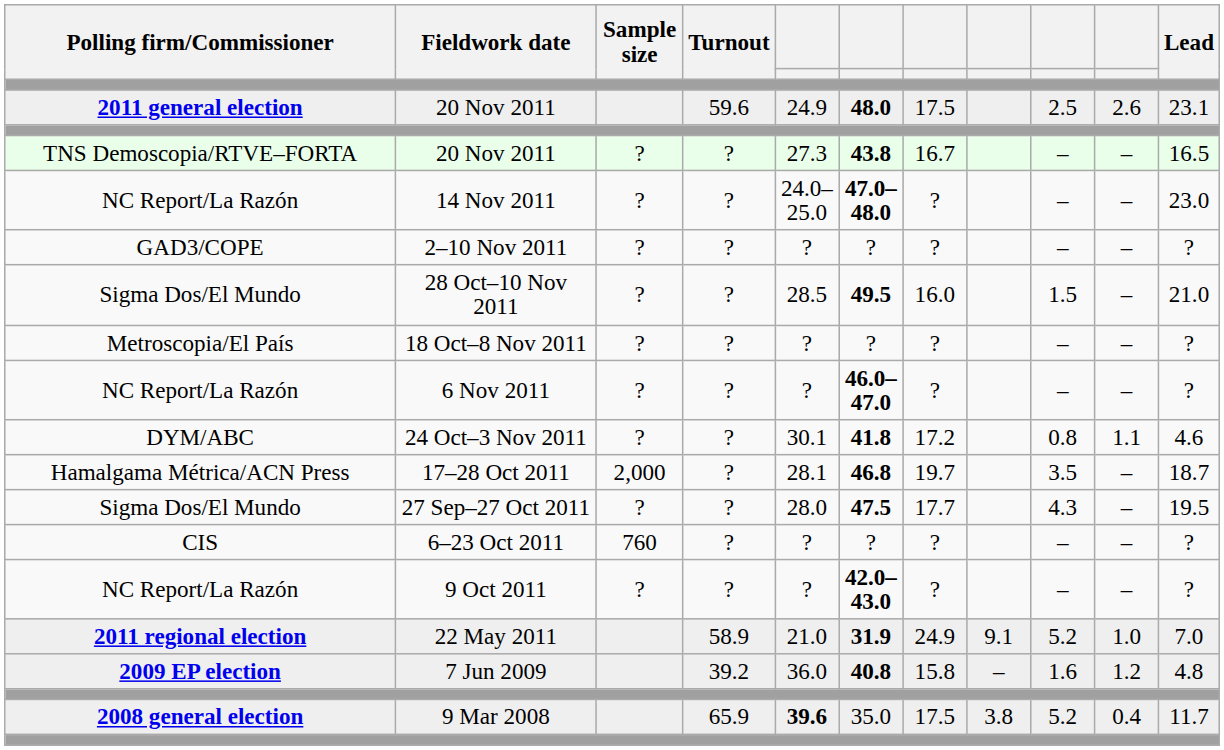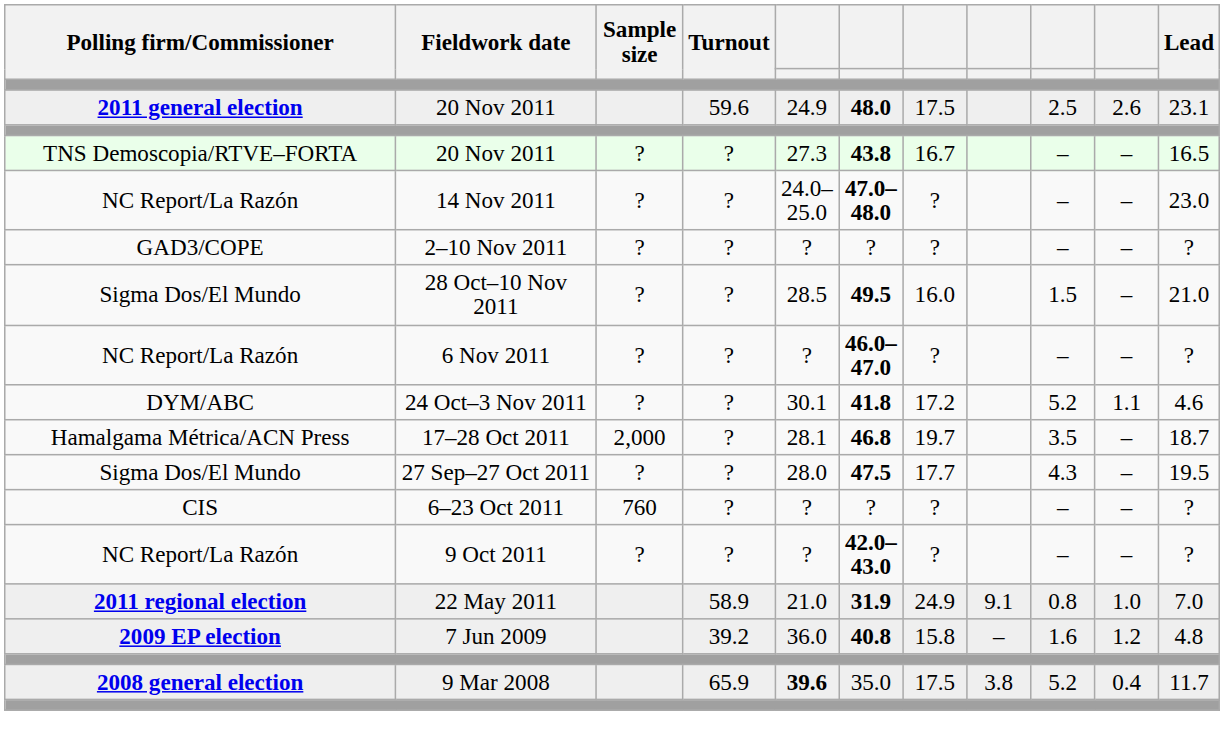- row: Metroscopia/El País | 18 Oct–8 Nov 2011 | ? | ? | ? | ? | ? | – | – | ?
24 Oct–3 Nov 2011 | column 9: 0.8 -> 5.2
22 May 2011 | column 9: 5.2 -> 0.8
